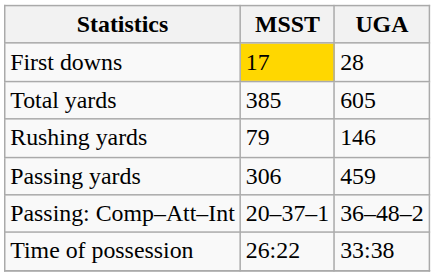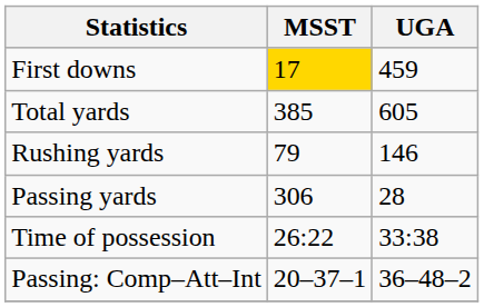First downs | UGA: 28 -> 459
Passing yards | UGA: 459 -> 28
rows swapped: Passing: Comp–Att–Int <-> Time of possession
